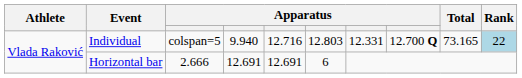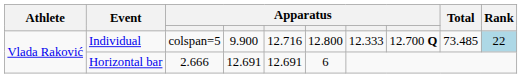Individual | column 4: 9.940 -> 9.900
Individual | column 6: 12.803 -> 12.800
Individual | column 7: 12.331 -> 12.333
Individual | Total: 73.165 -> 73.485
